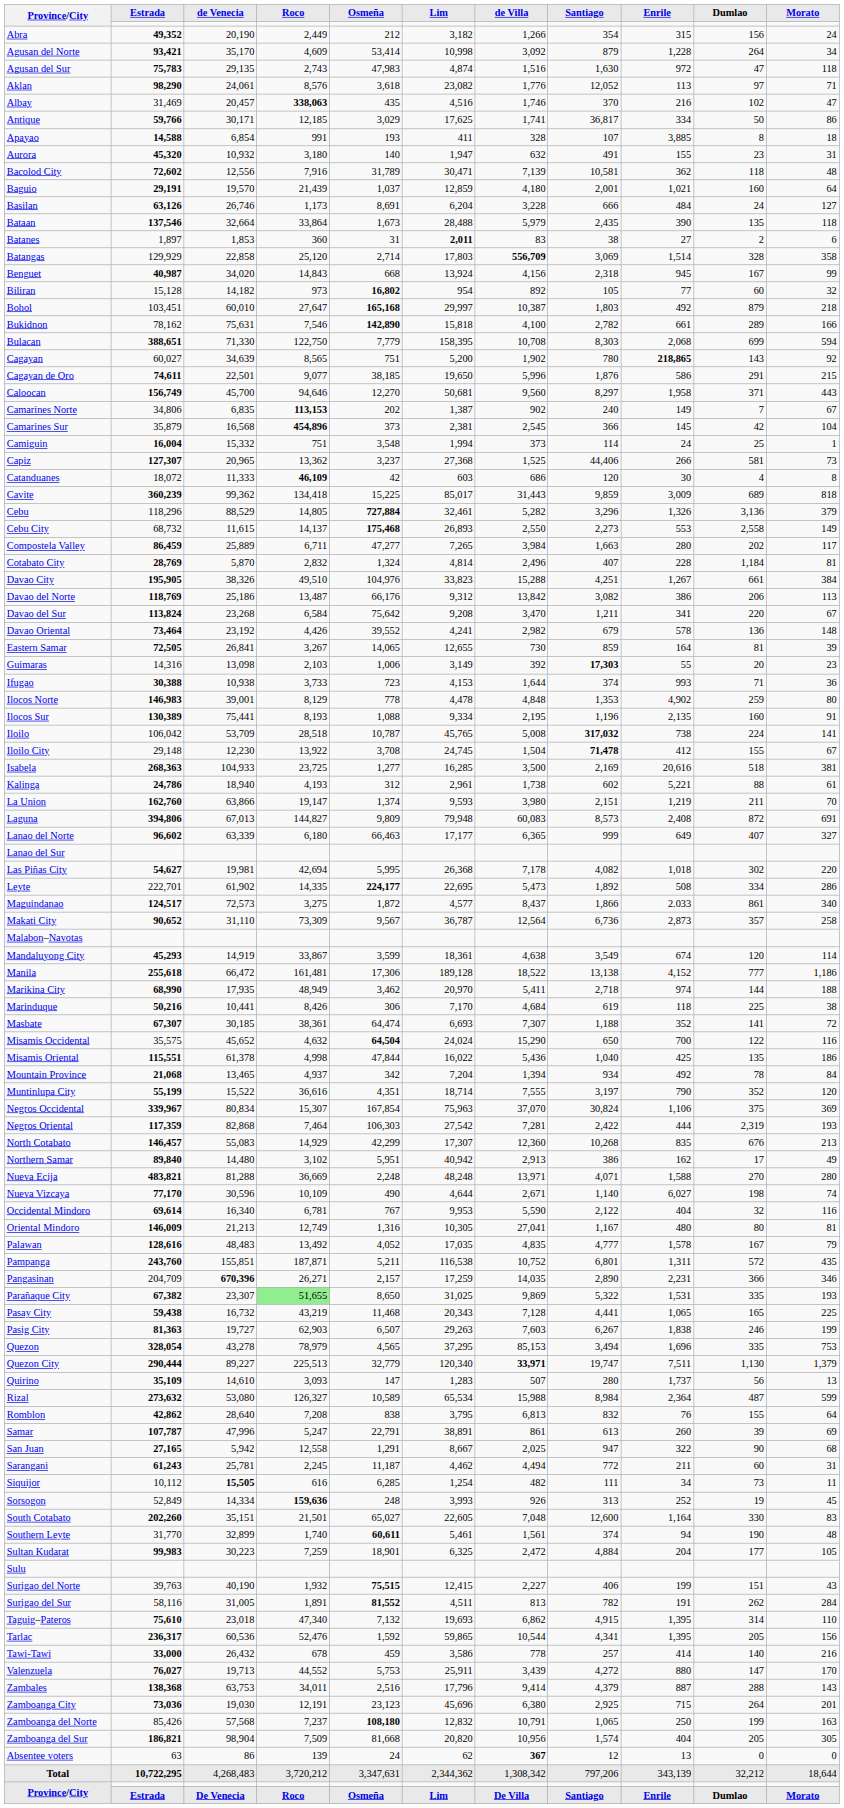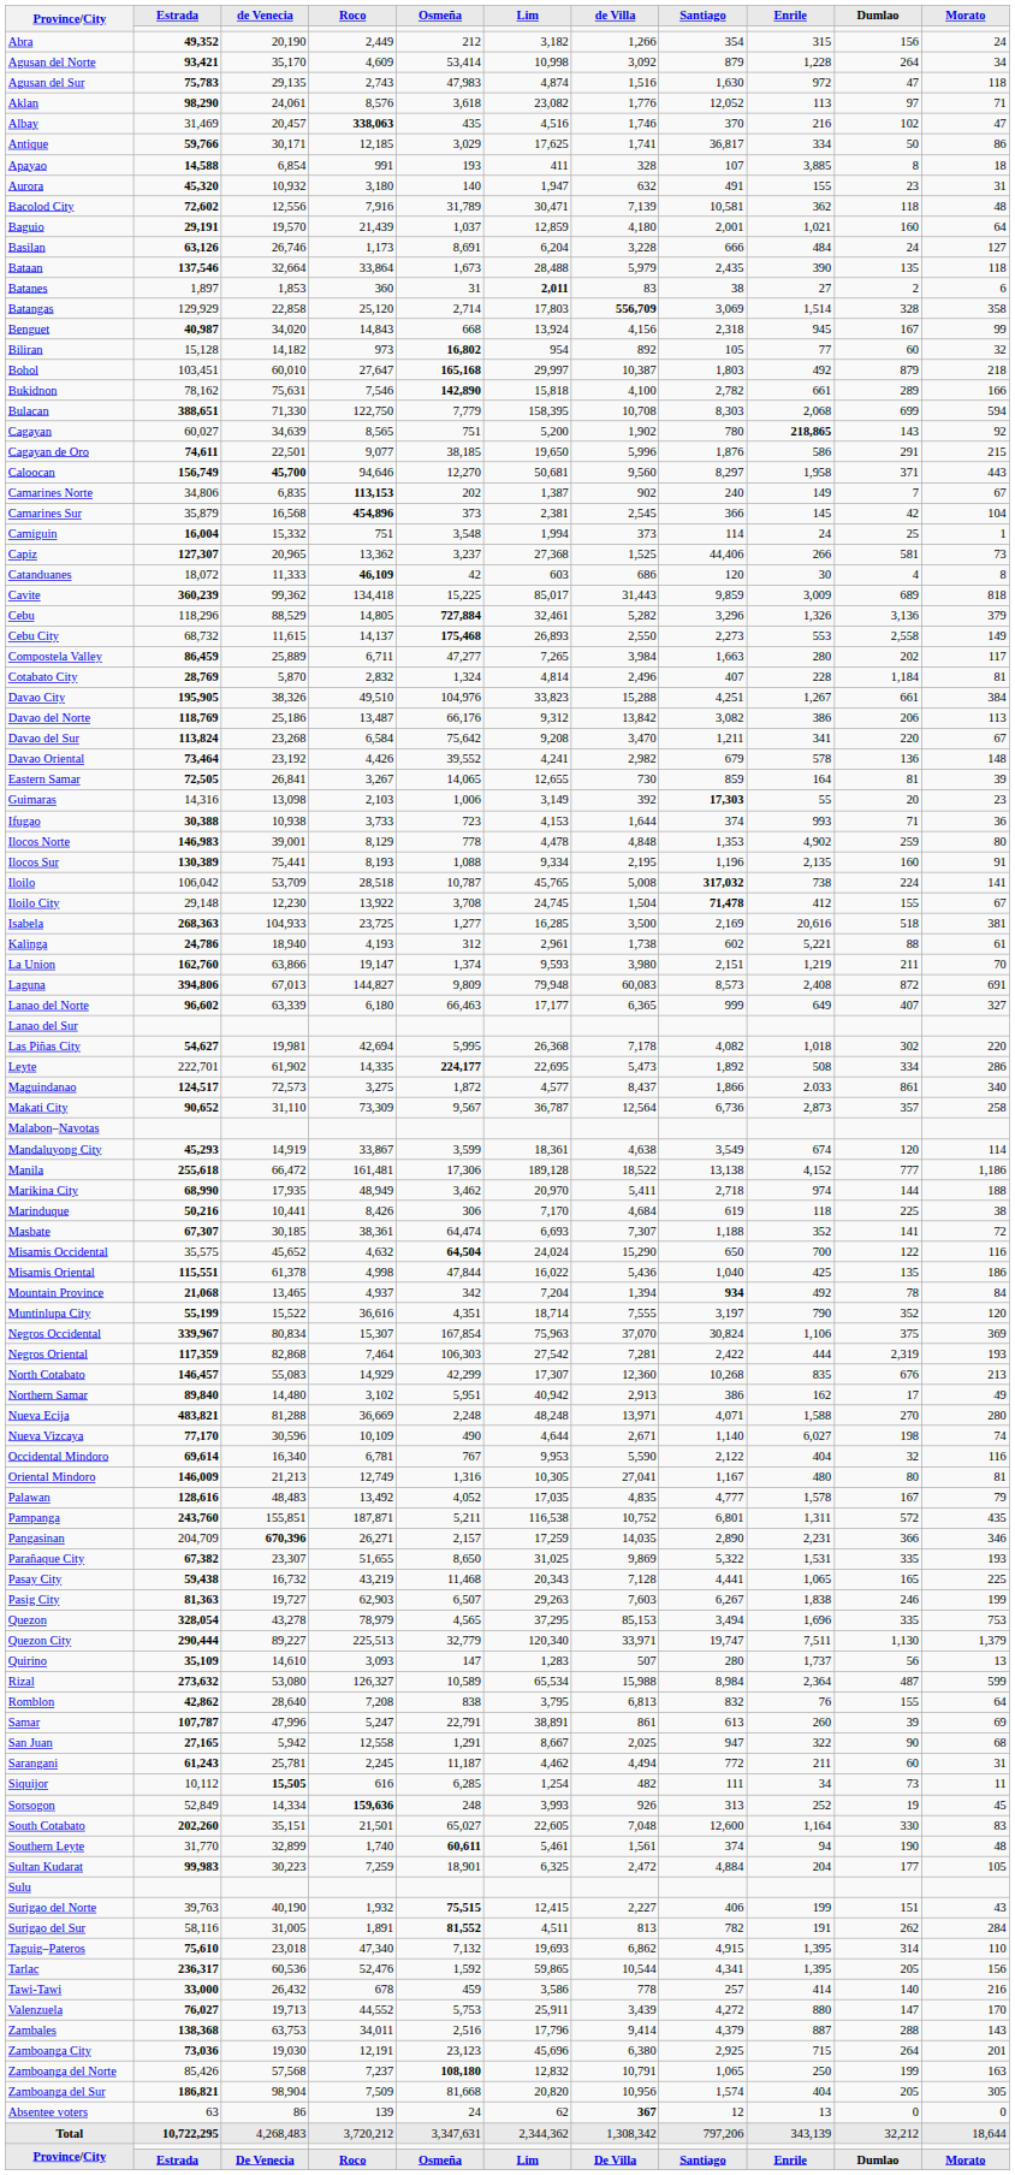Caloocan | de Venecia: normal -> bold
Mountain Province | Santiago: normal -> bold
Parañaque City | Roco: lightgreen background -> no background
Quezon City | de Villa: bold -> normal
